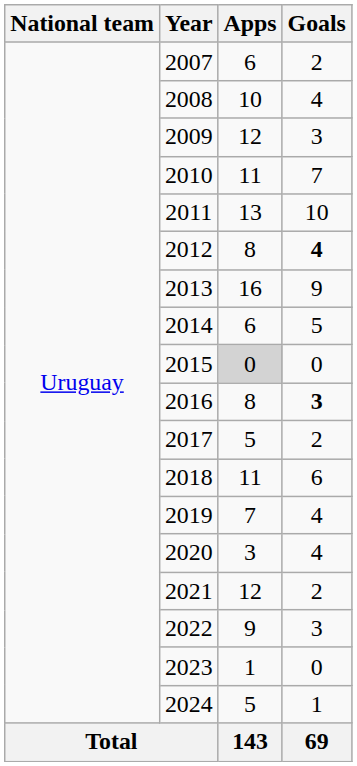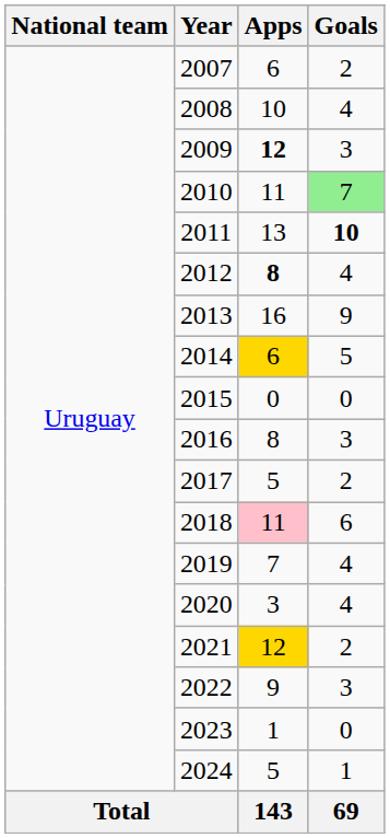2009 | Apps: normal -> bold
2010 | Goals: no background -> lightgreen background
2011 | Goals: normal -> bold
2012 | Apps: normal -> bold
2012 | Goals: bold -> normal
2014 | Apps: no background -> gold background
2015 | Apps: lightgrey background -> no background
2016 | Goals: bold -> normal
2018 | Apps: no background -> pink background
2021 | Apps: no background -> gold background
